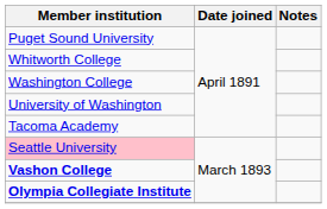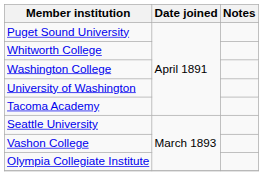Seattle University | Member institution: pink background -> no background
Vashon College | Member institution: bold -> normal
Olympia Collegiate Institute | Member institution: bold -> normal
